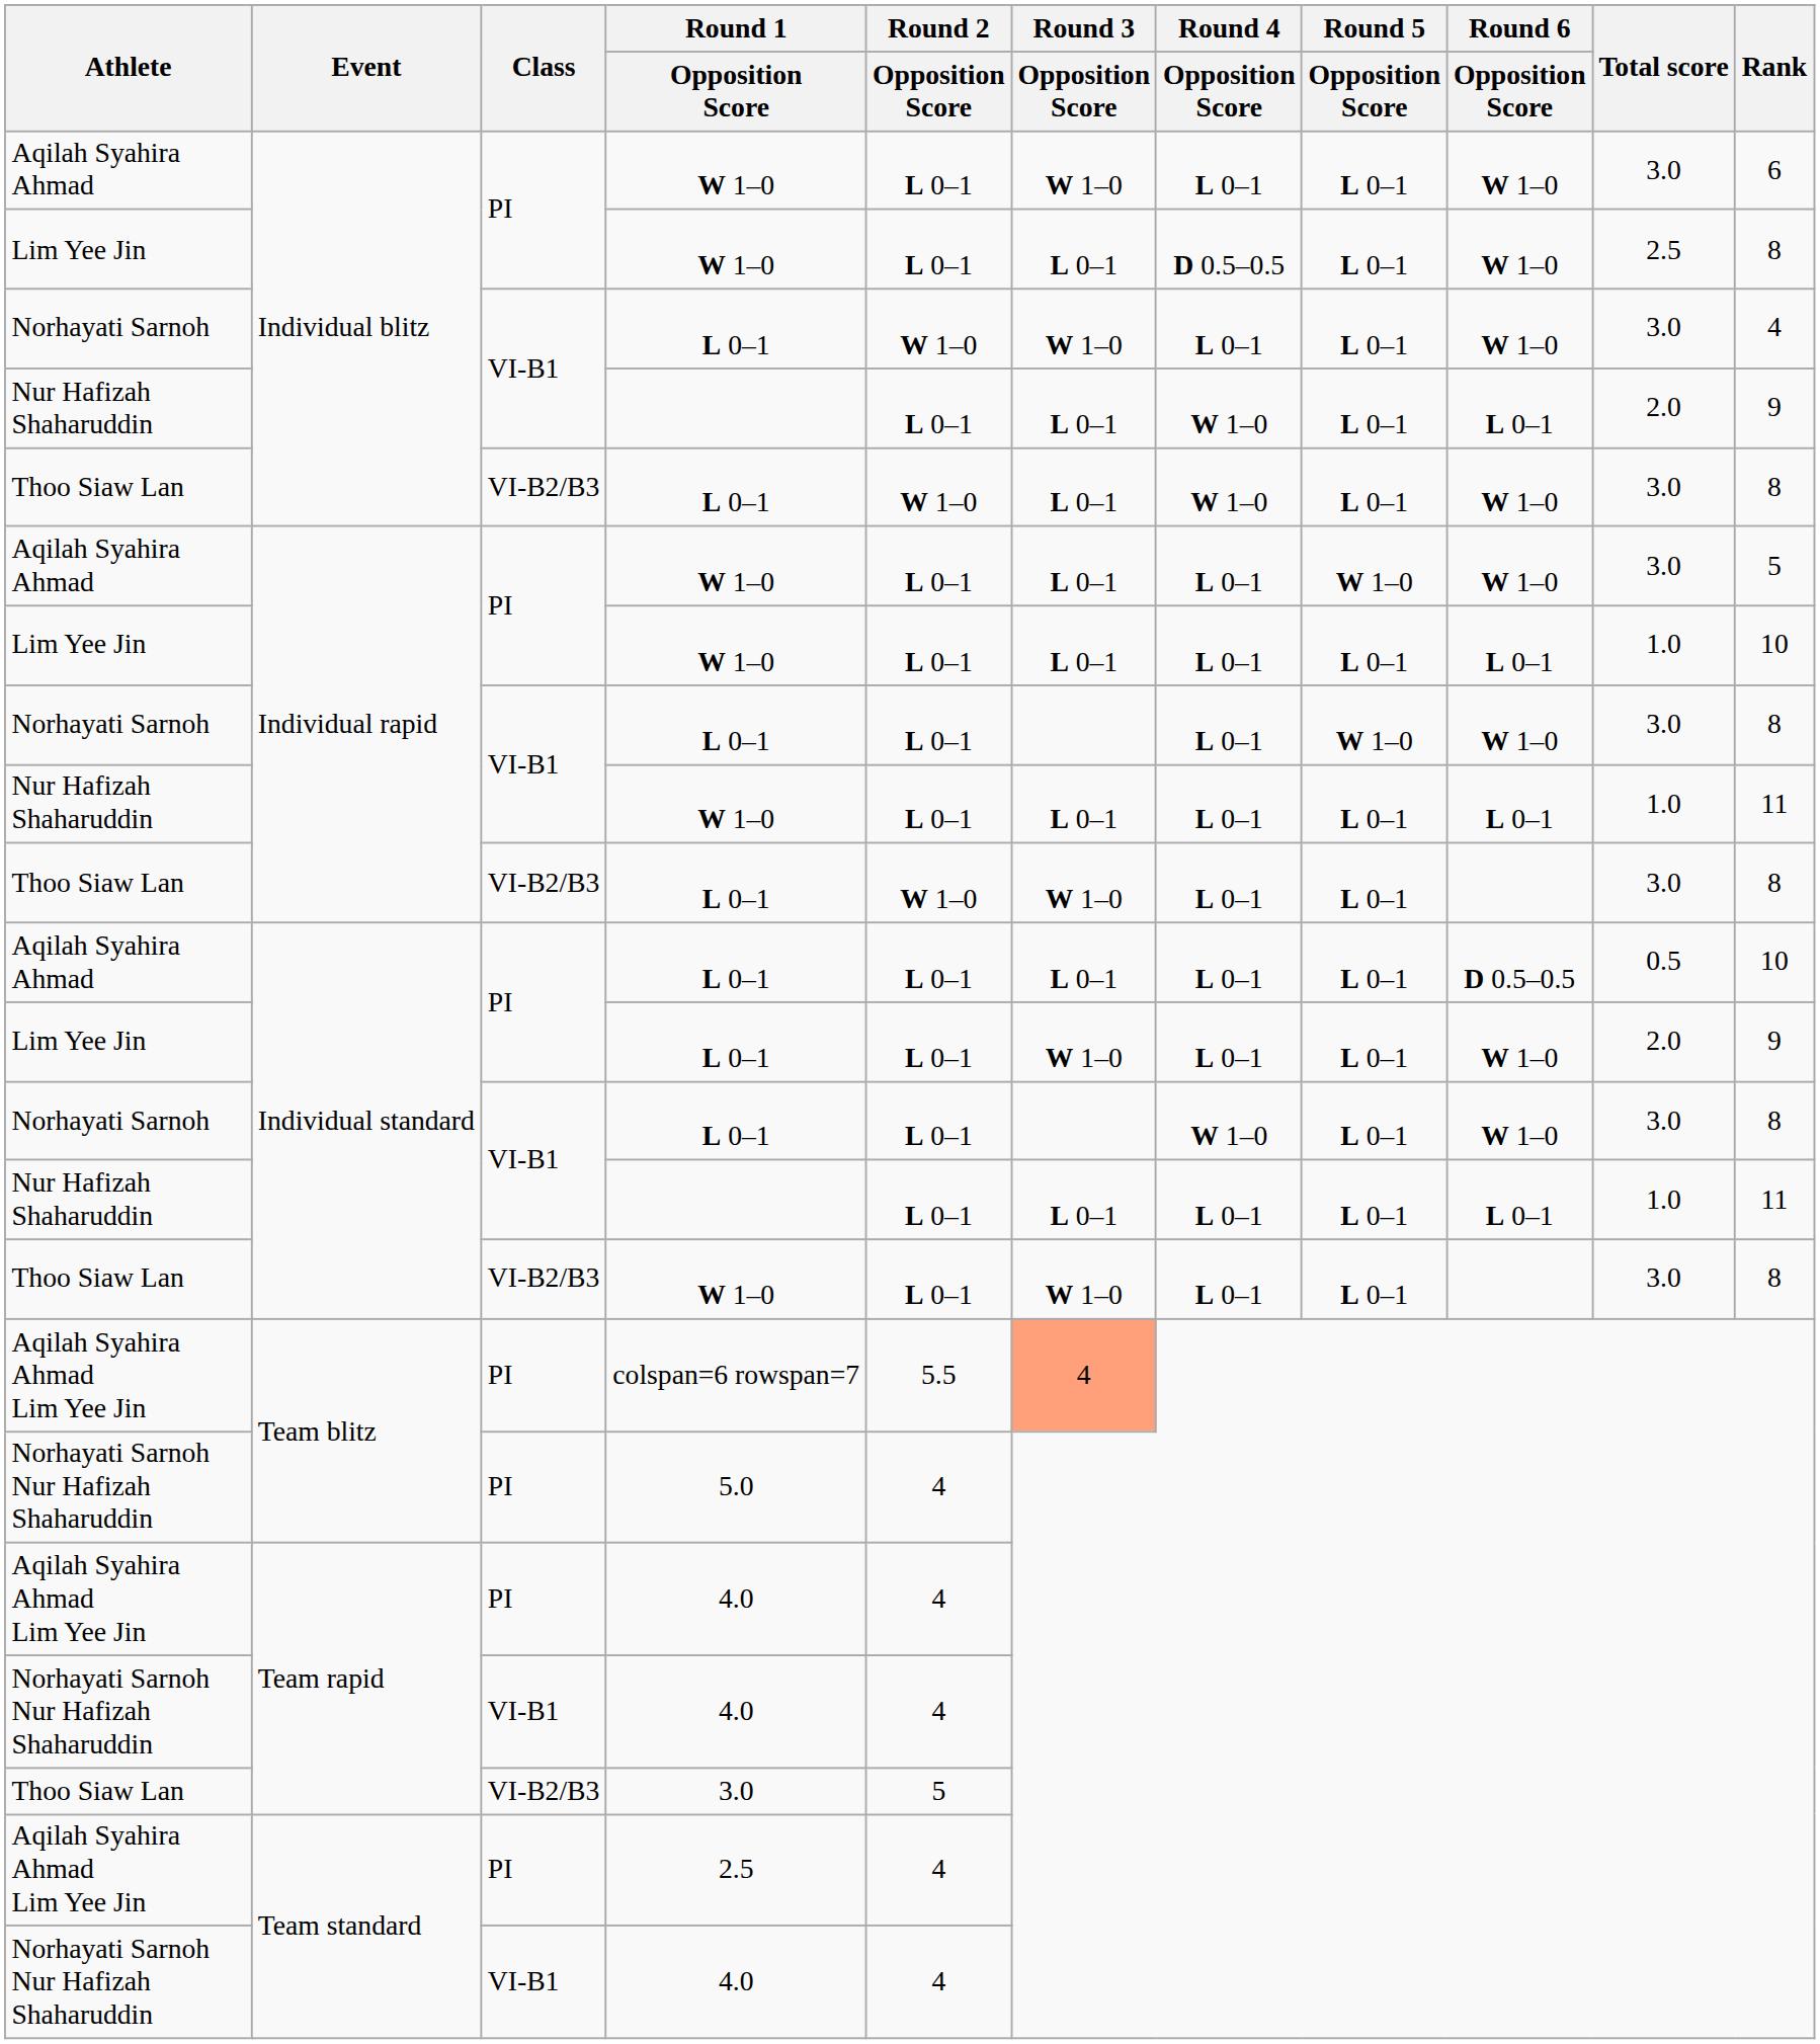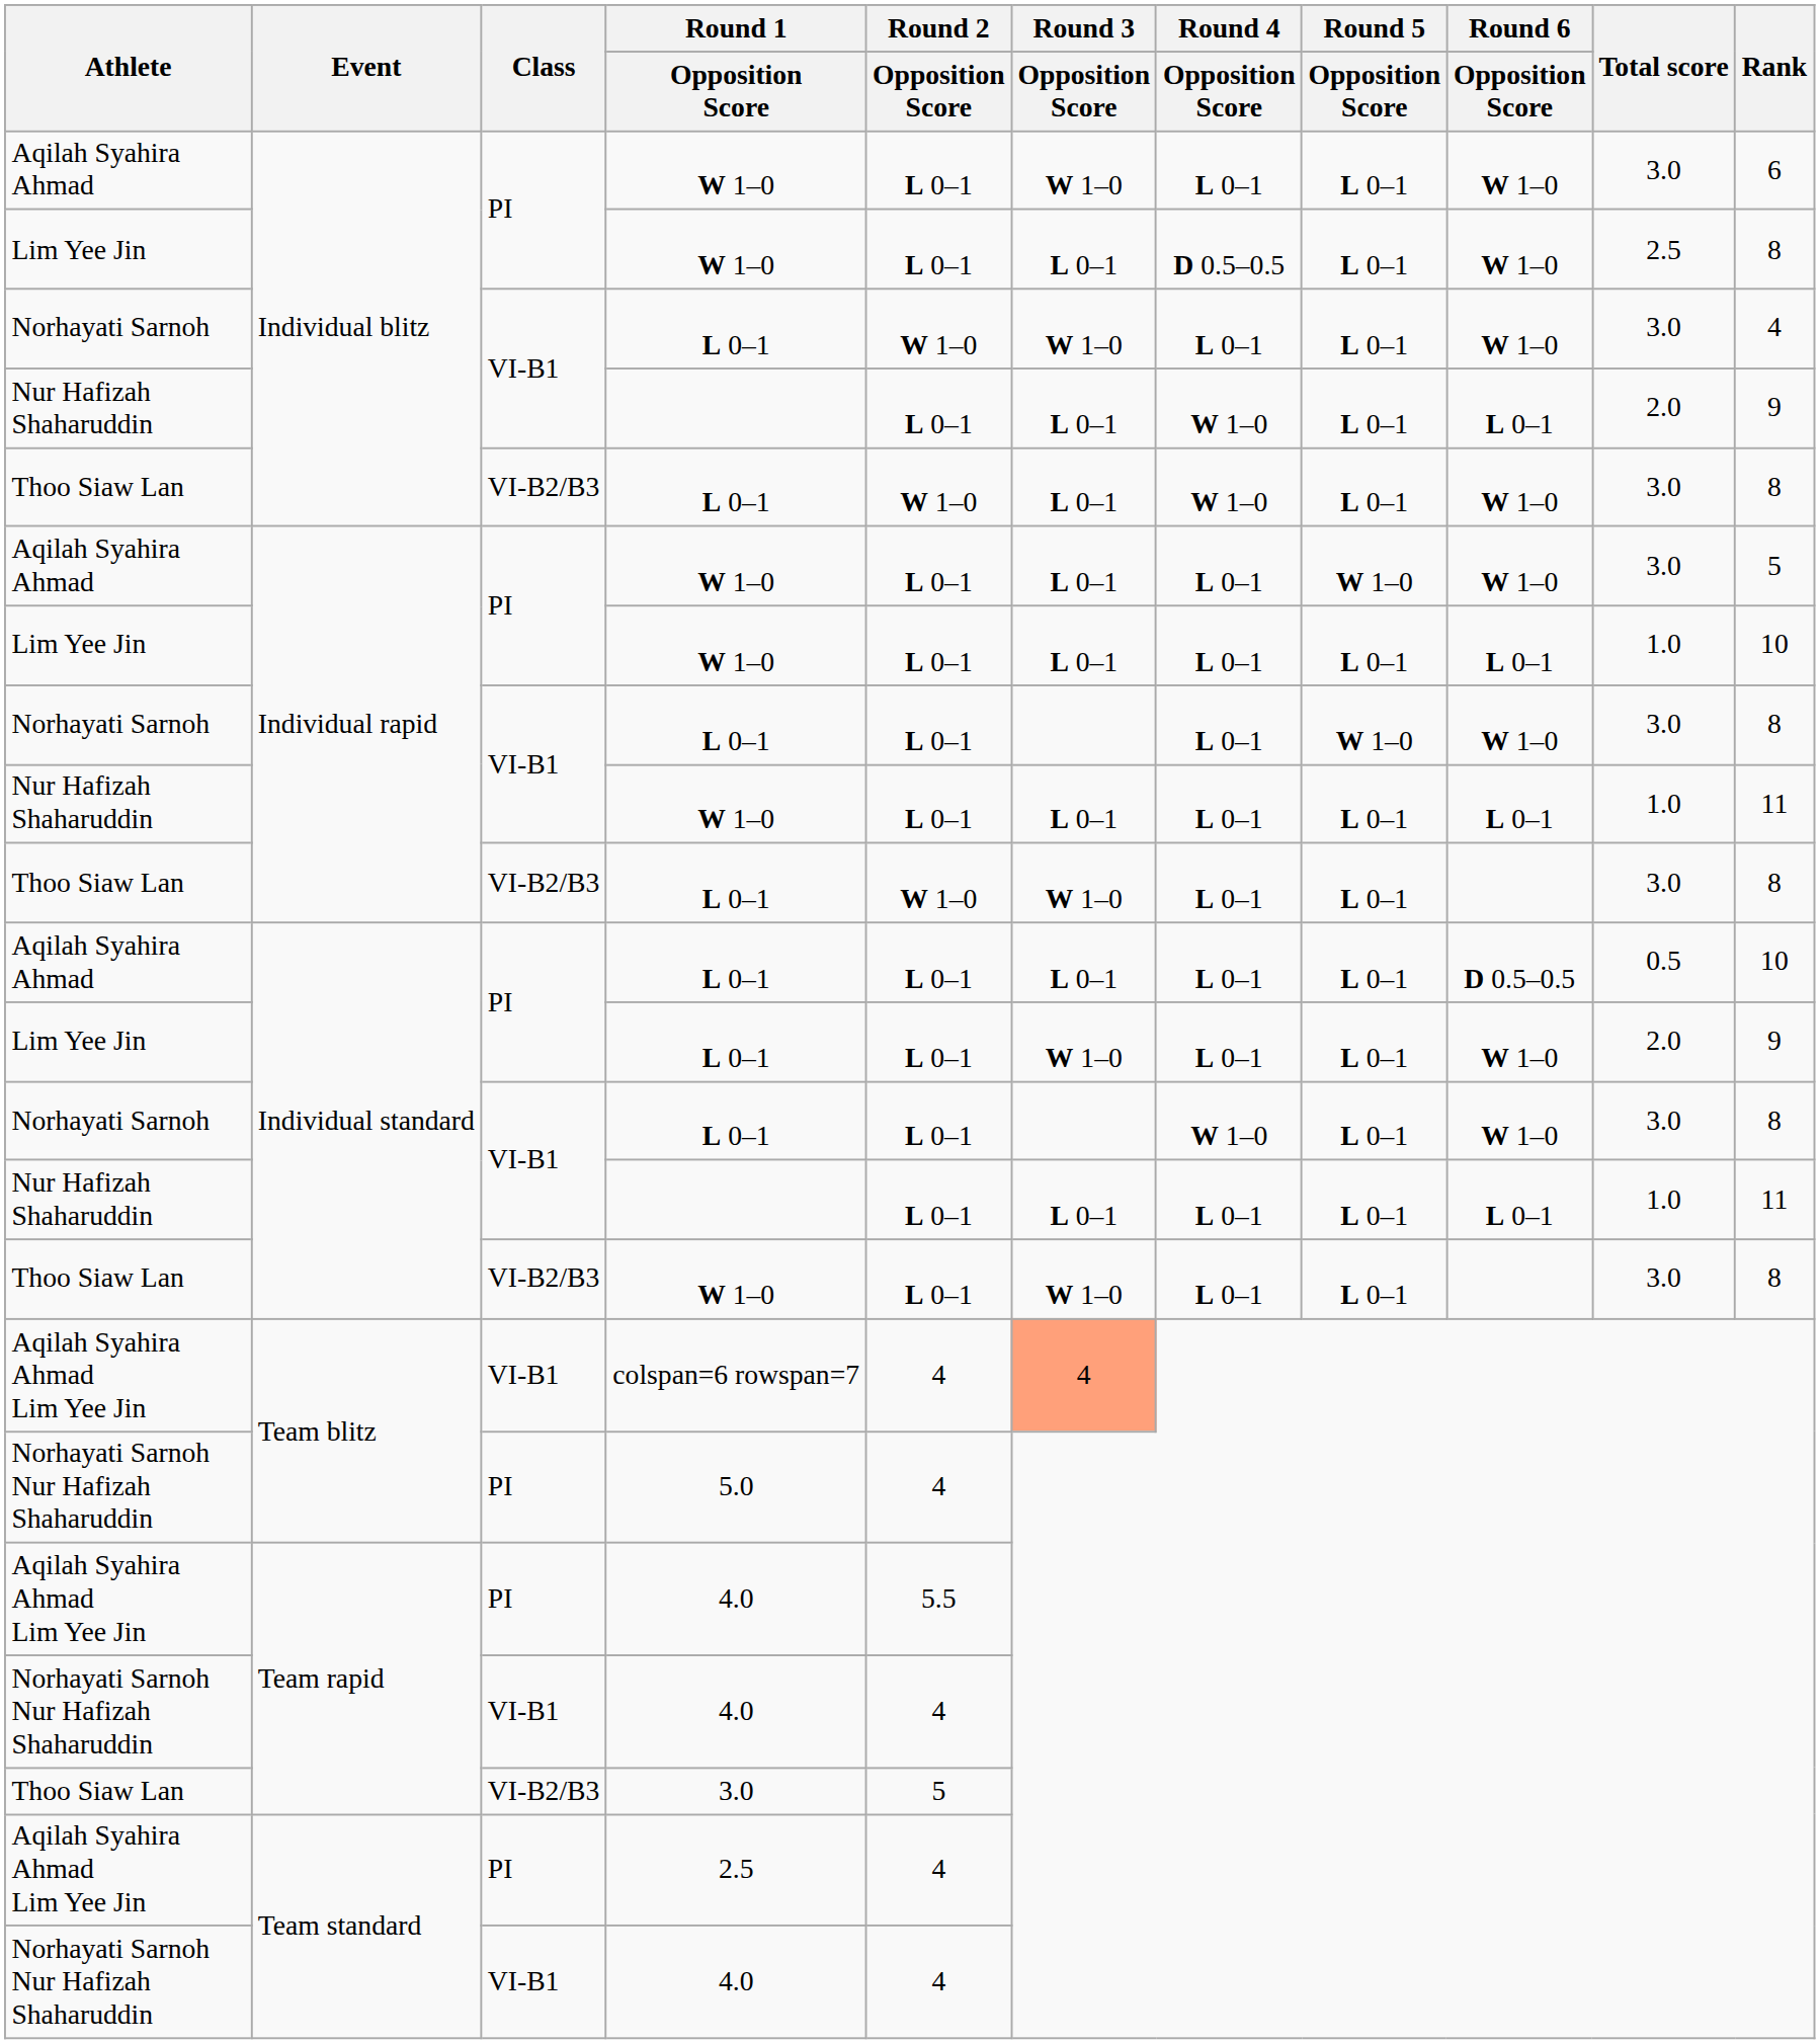colspan=6 rowspan=7 | Class: PI -> VI-B1
colspan=6 rowspan=7 | Round 2 / Opposition Score: 5.5 -> 4
Aqilah Syahira Ahmad Lim Yee Jin / 4.0 | Round 2 / Opposition Score: 4 -> 5.5
